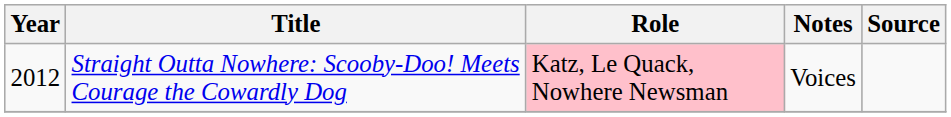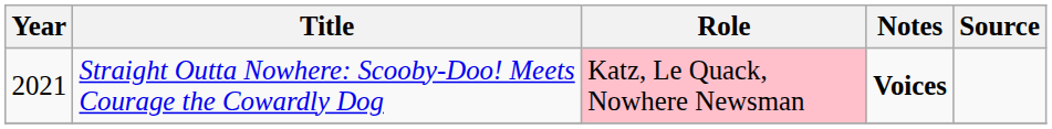row 2 | Year: 2012 -> 2021
row 2 | Notes: normal -> bold
